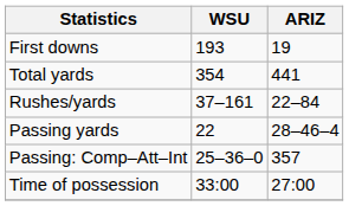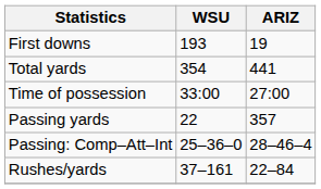rows swapped: Rushes/yards <-> Time of possession
Passing yards | ARIZ: 28–46–4 -> 357
Passing: Comp–Att–Int | ARIZ: 357 -> 28–46–4
